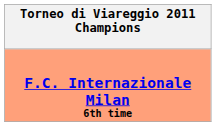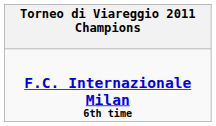row 2 | column 1: lightsalmon background -> no background
